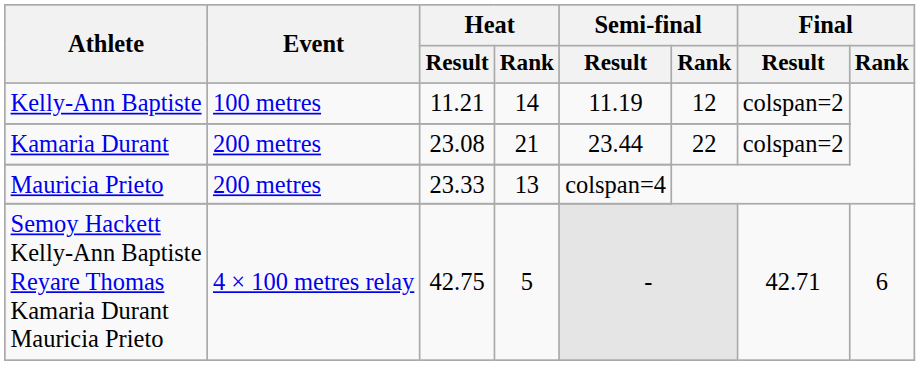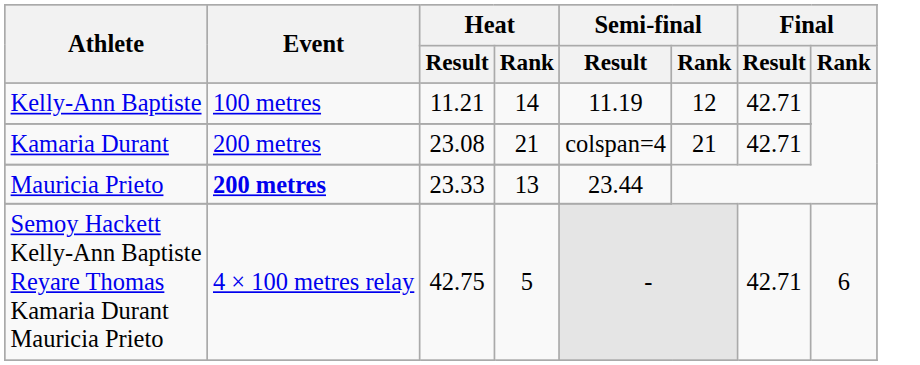Kelly-Ann Baptiste | Final / Result: colspan=2 -> 42.71
Kamaria Durant | Semi-final / Result: 23.44 -> colspan=4
Kamaria Durant | Semi-final / Rank: 22 -> 21
Kamaria Durant | Final / Result: colspan=2 -> 42.71
Mauricia Prieto | Event: normal -> bold
Mauricia Prieto | Semi-final / Result: colspan=4 -> 23.44
